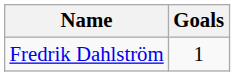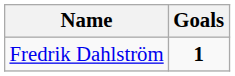Fredrik Dahlström | Goals: normal -> bold
